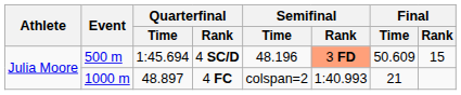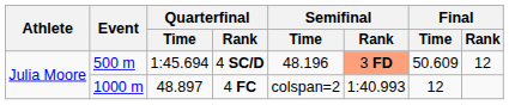4 SC/D | Final / Rank: 15 -> 12
4 FC | Final / Time: 21 -> 12
